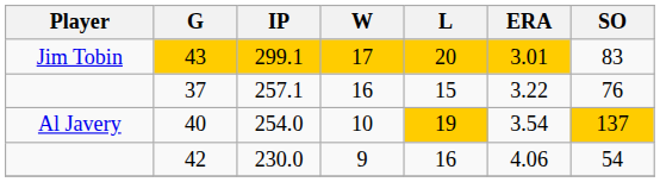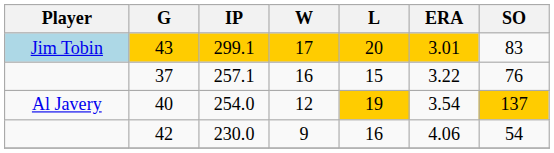43 | Player: no background -> lightblue background
40 | W: 10 -> 12
